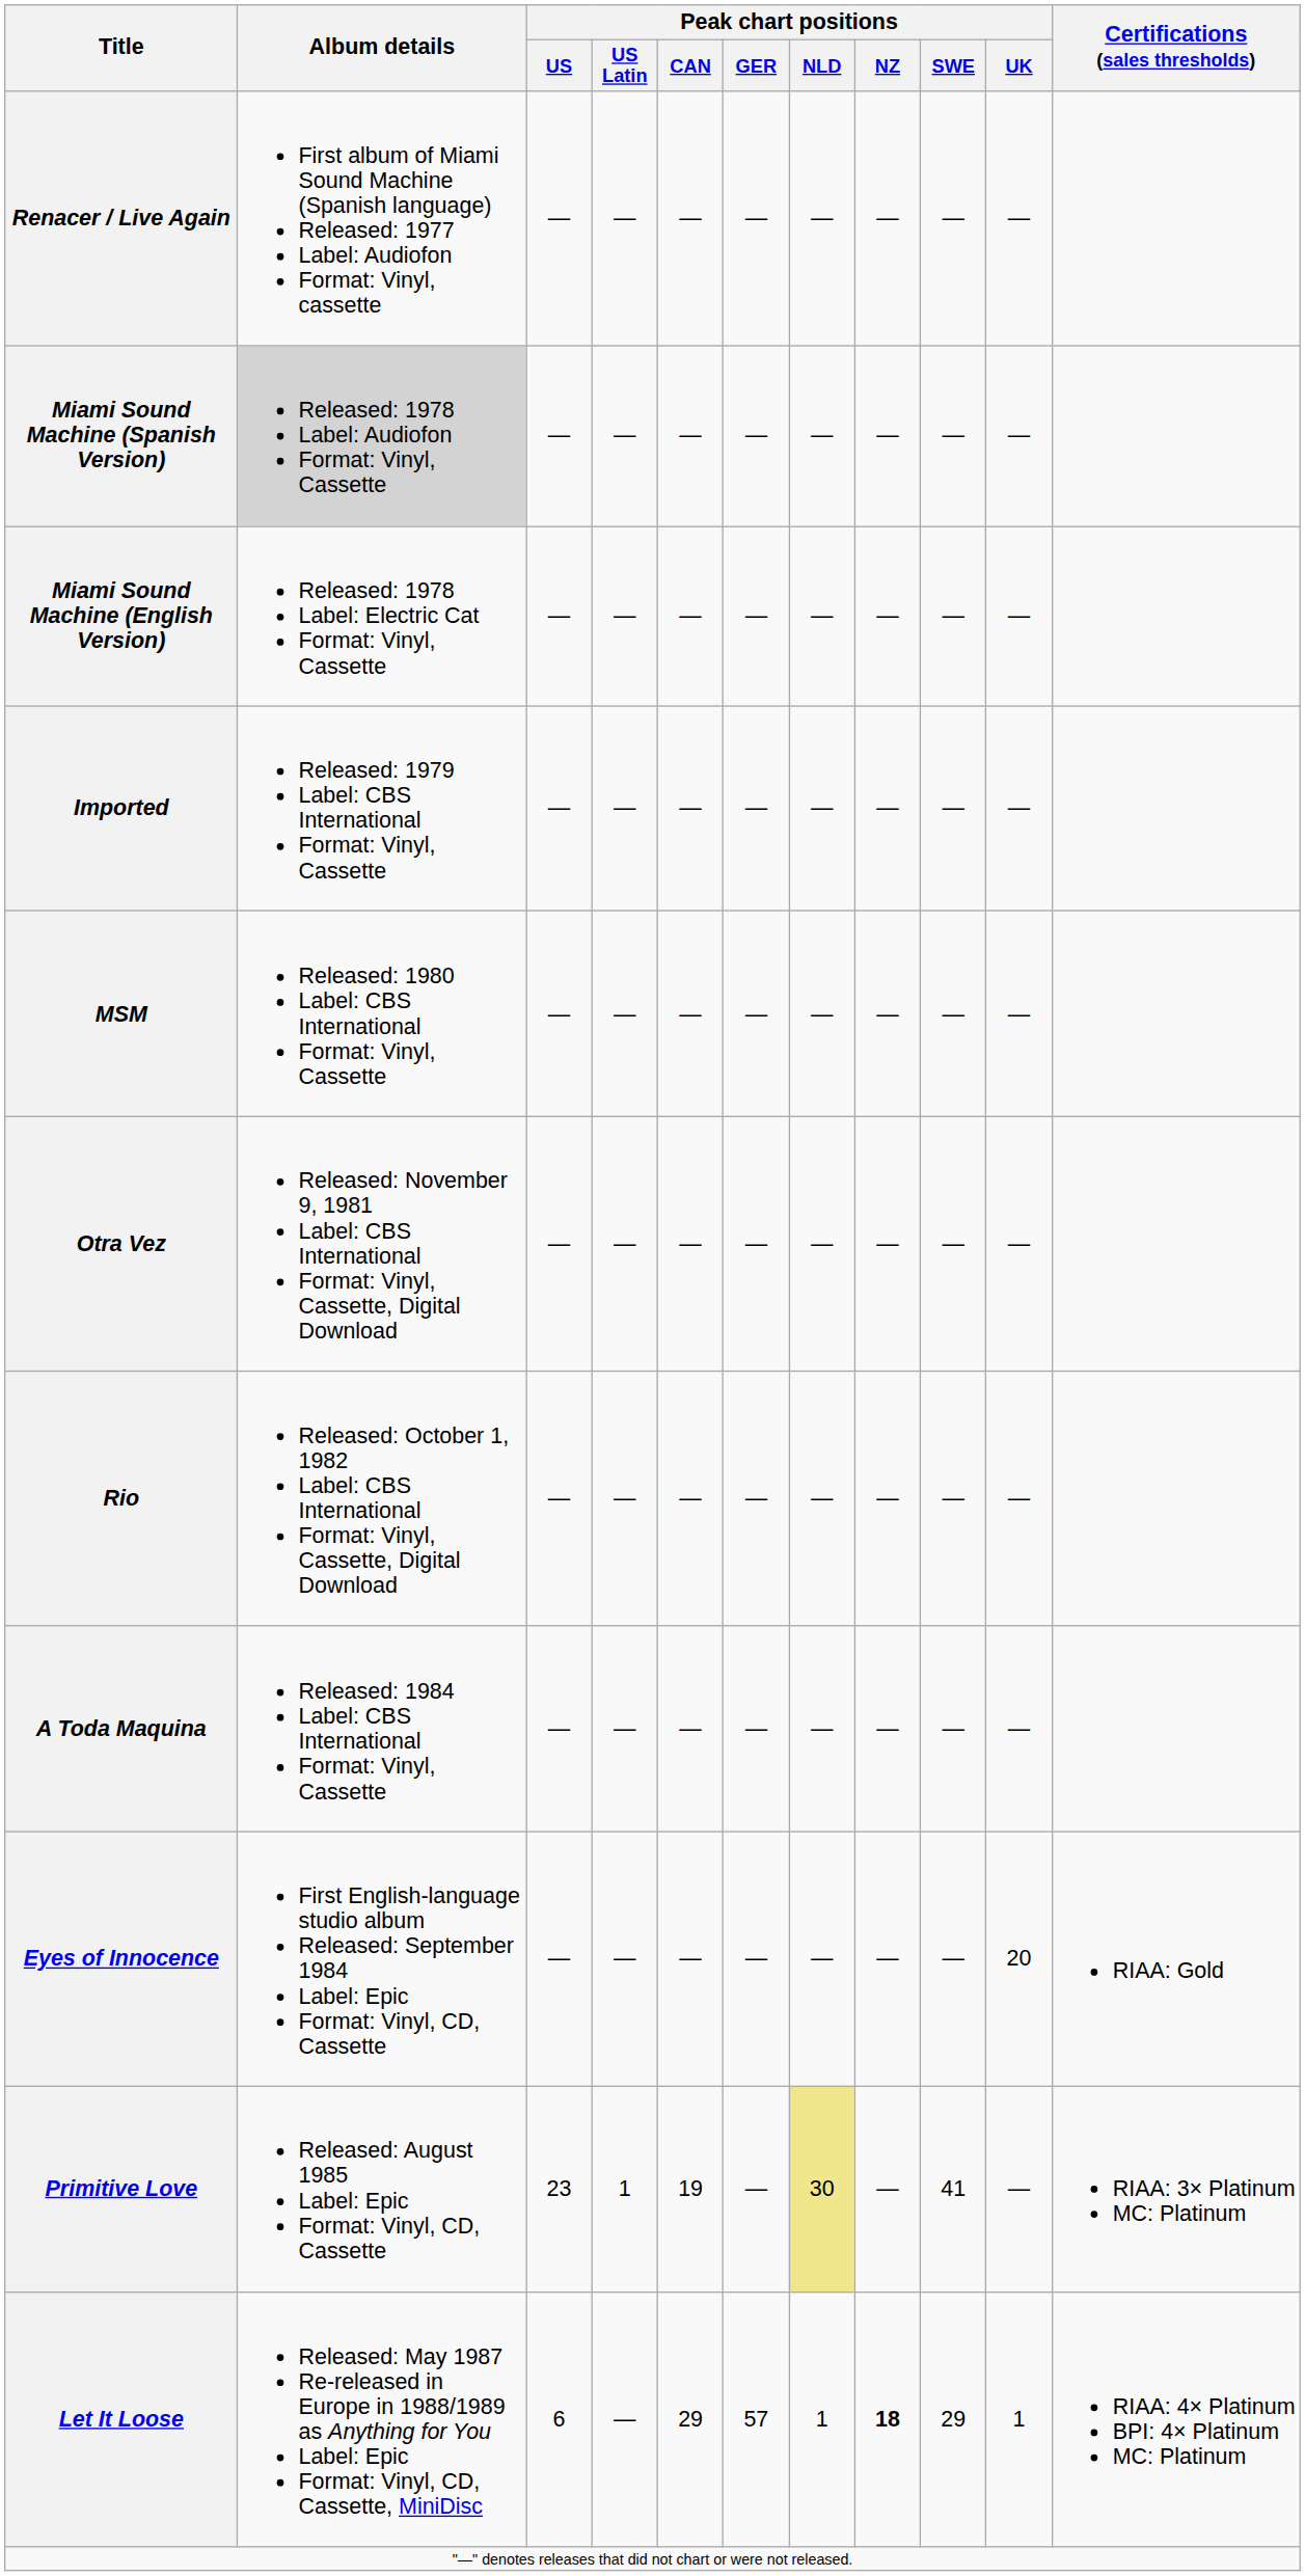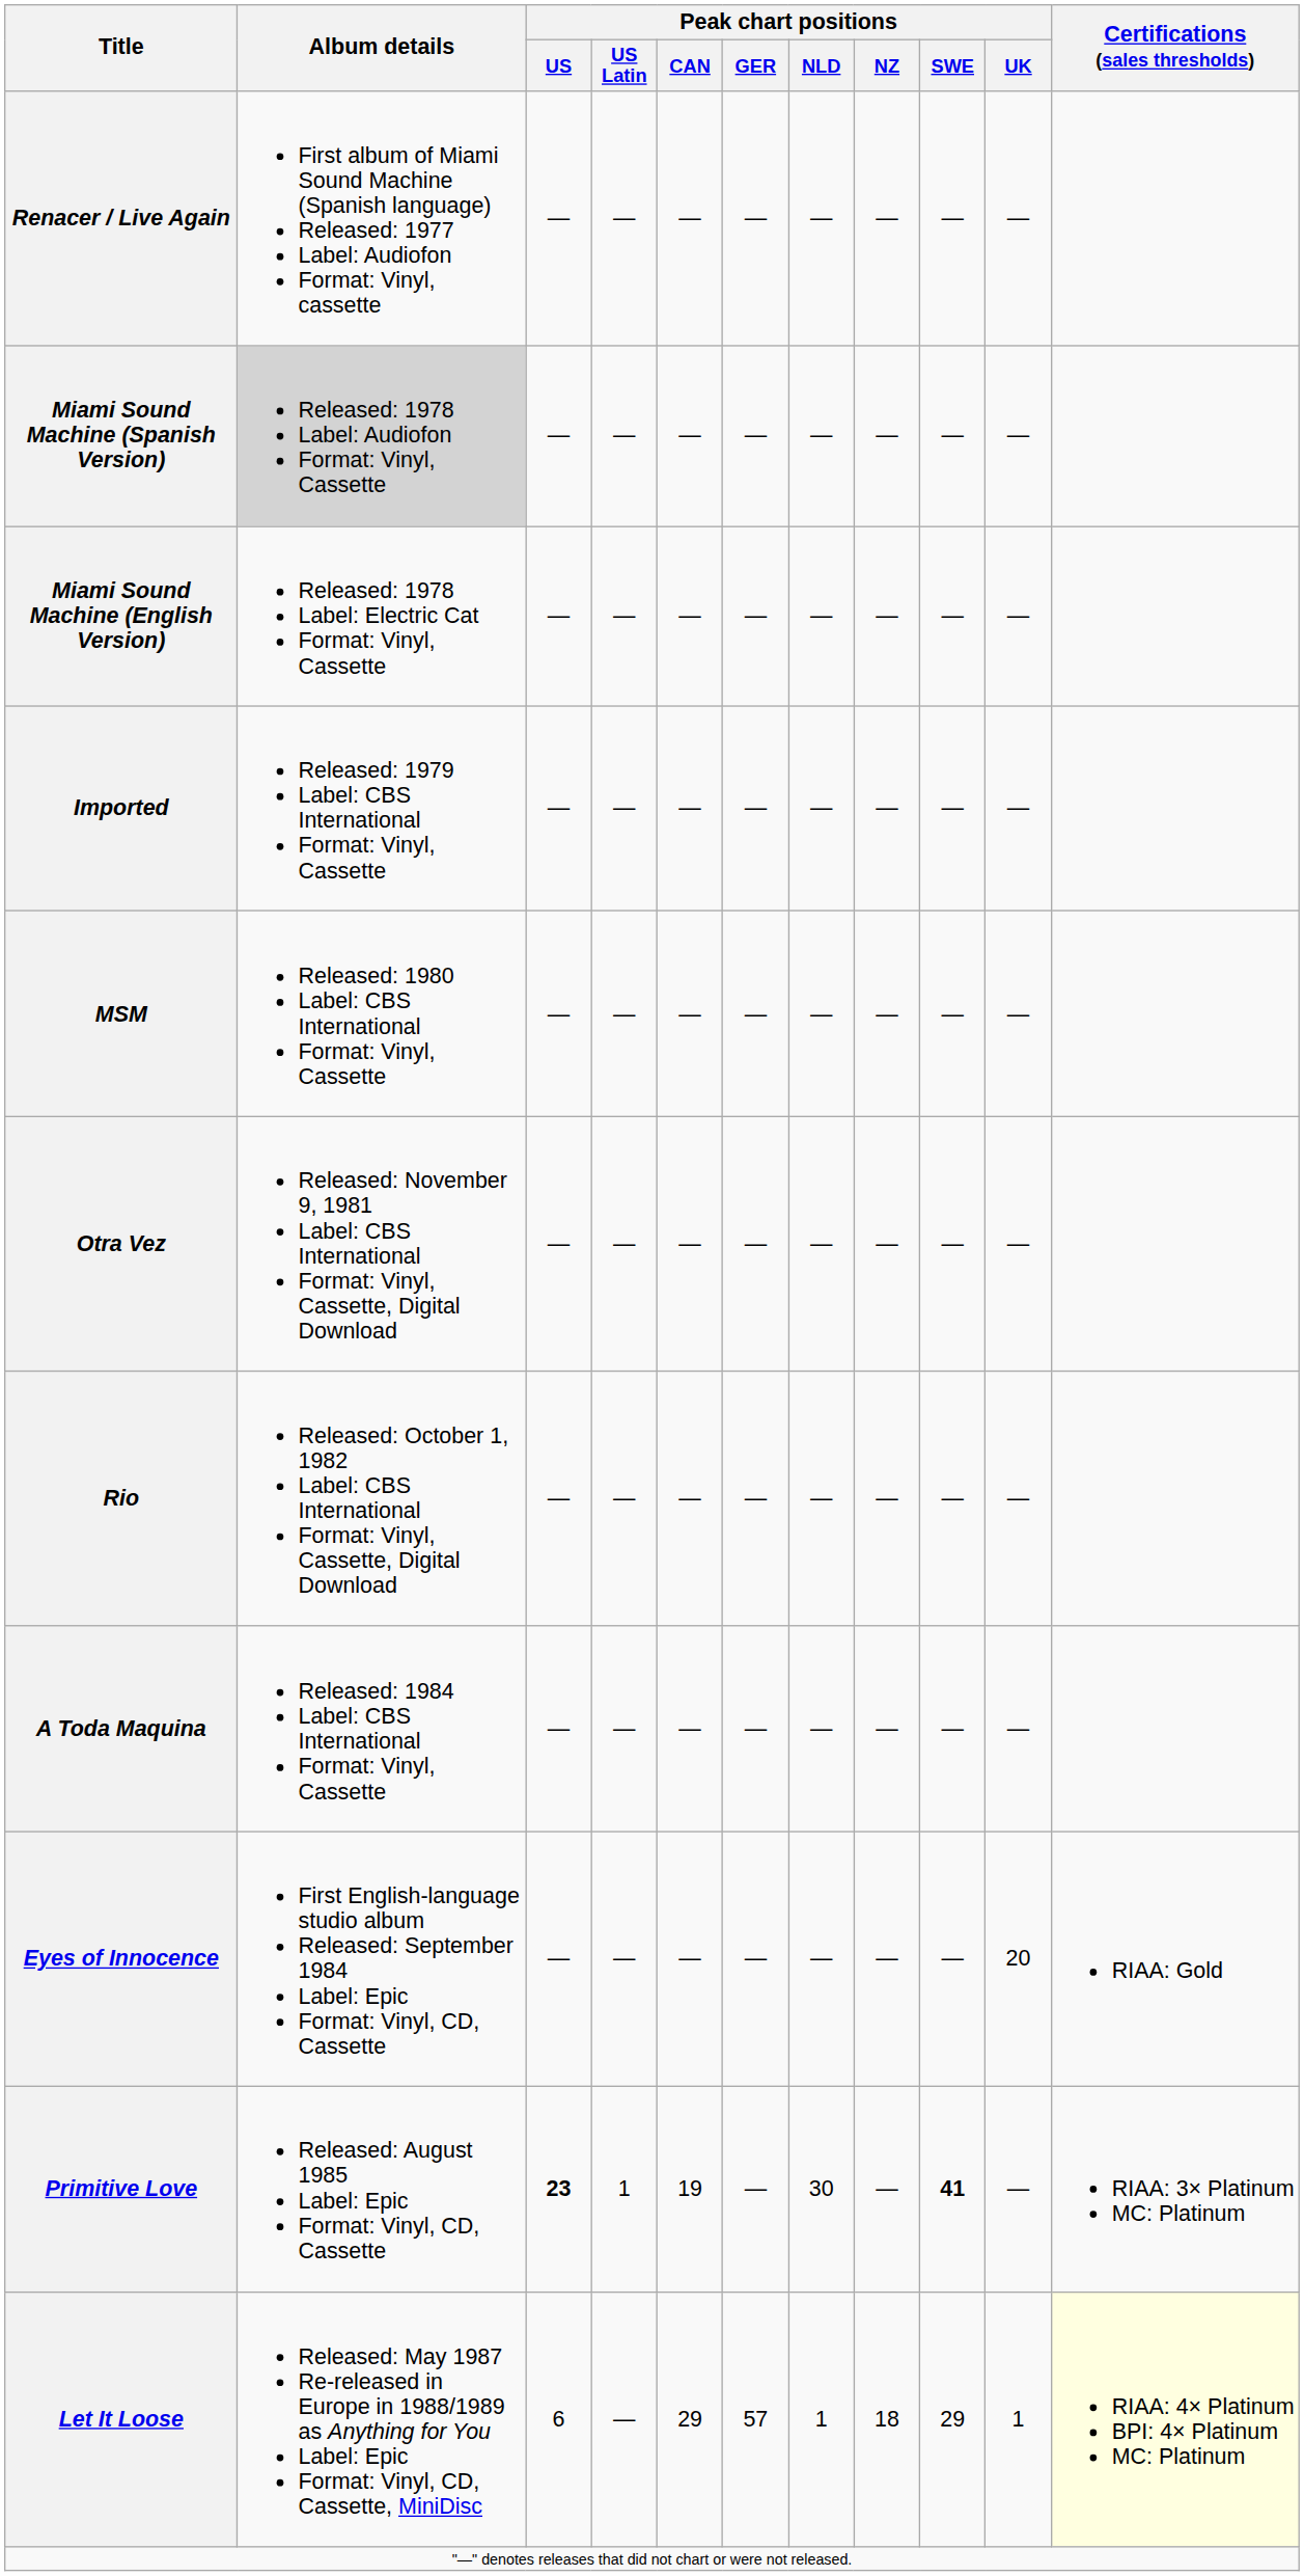Primitive Love | Peak chart positions / US: normal -> bold
Primitive Love | Peak chart positions / NLD: khaki background -> no background
Primitive Love | Peak chart positions / SWE: normal -> bold
Let It Loose | Peak chart positions / NZ: bold -> normal
Let It Loose | Certifications (sales thresholds): no background -> lightyellow background
